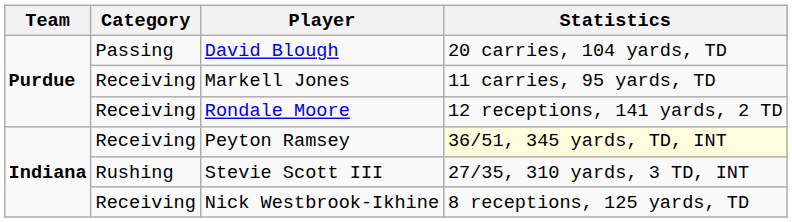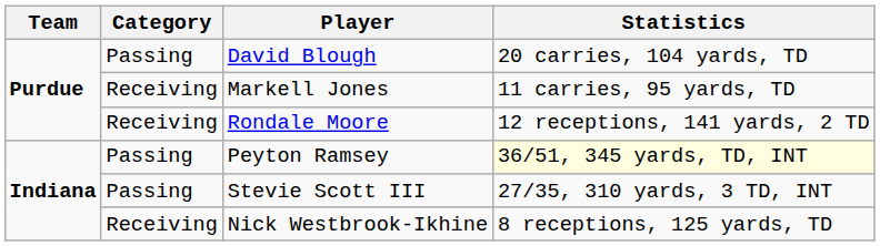Peyton Ramsey | Category: Receiving -> Passing
Stevie Scott III | Category: Rushing -> Passing
